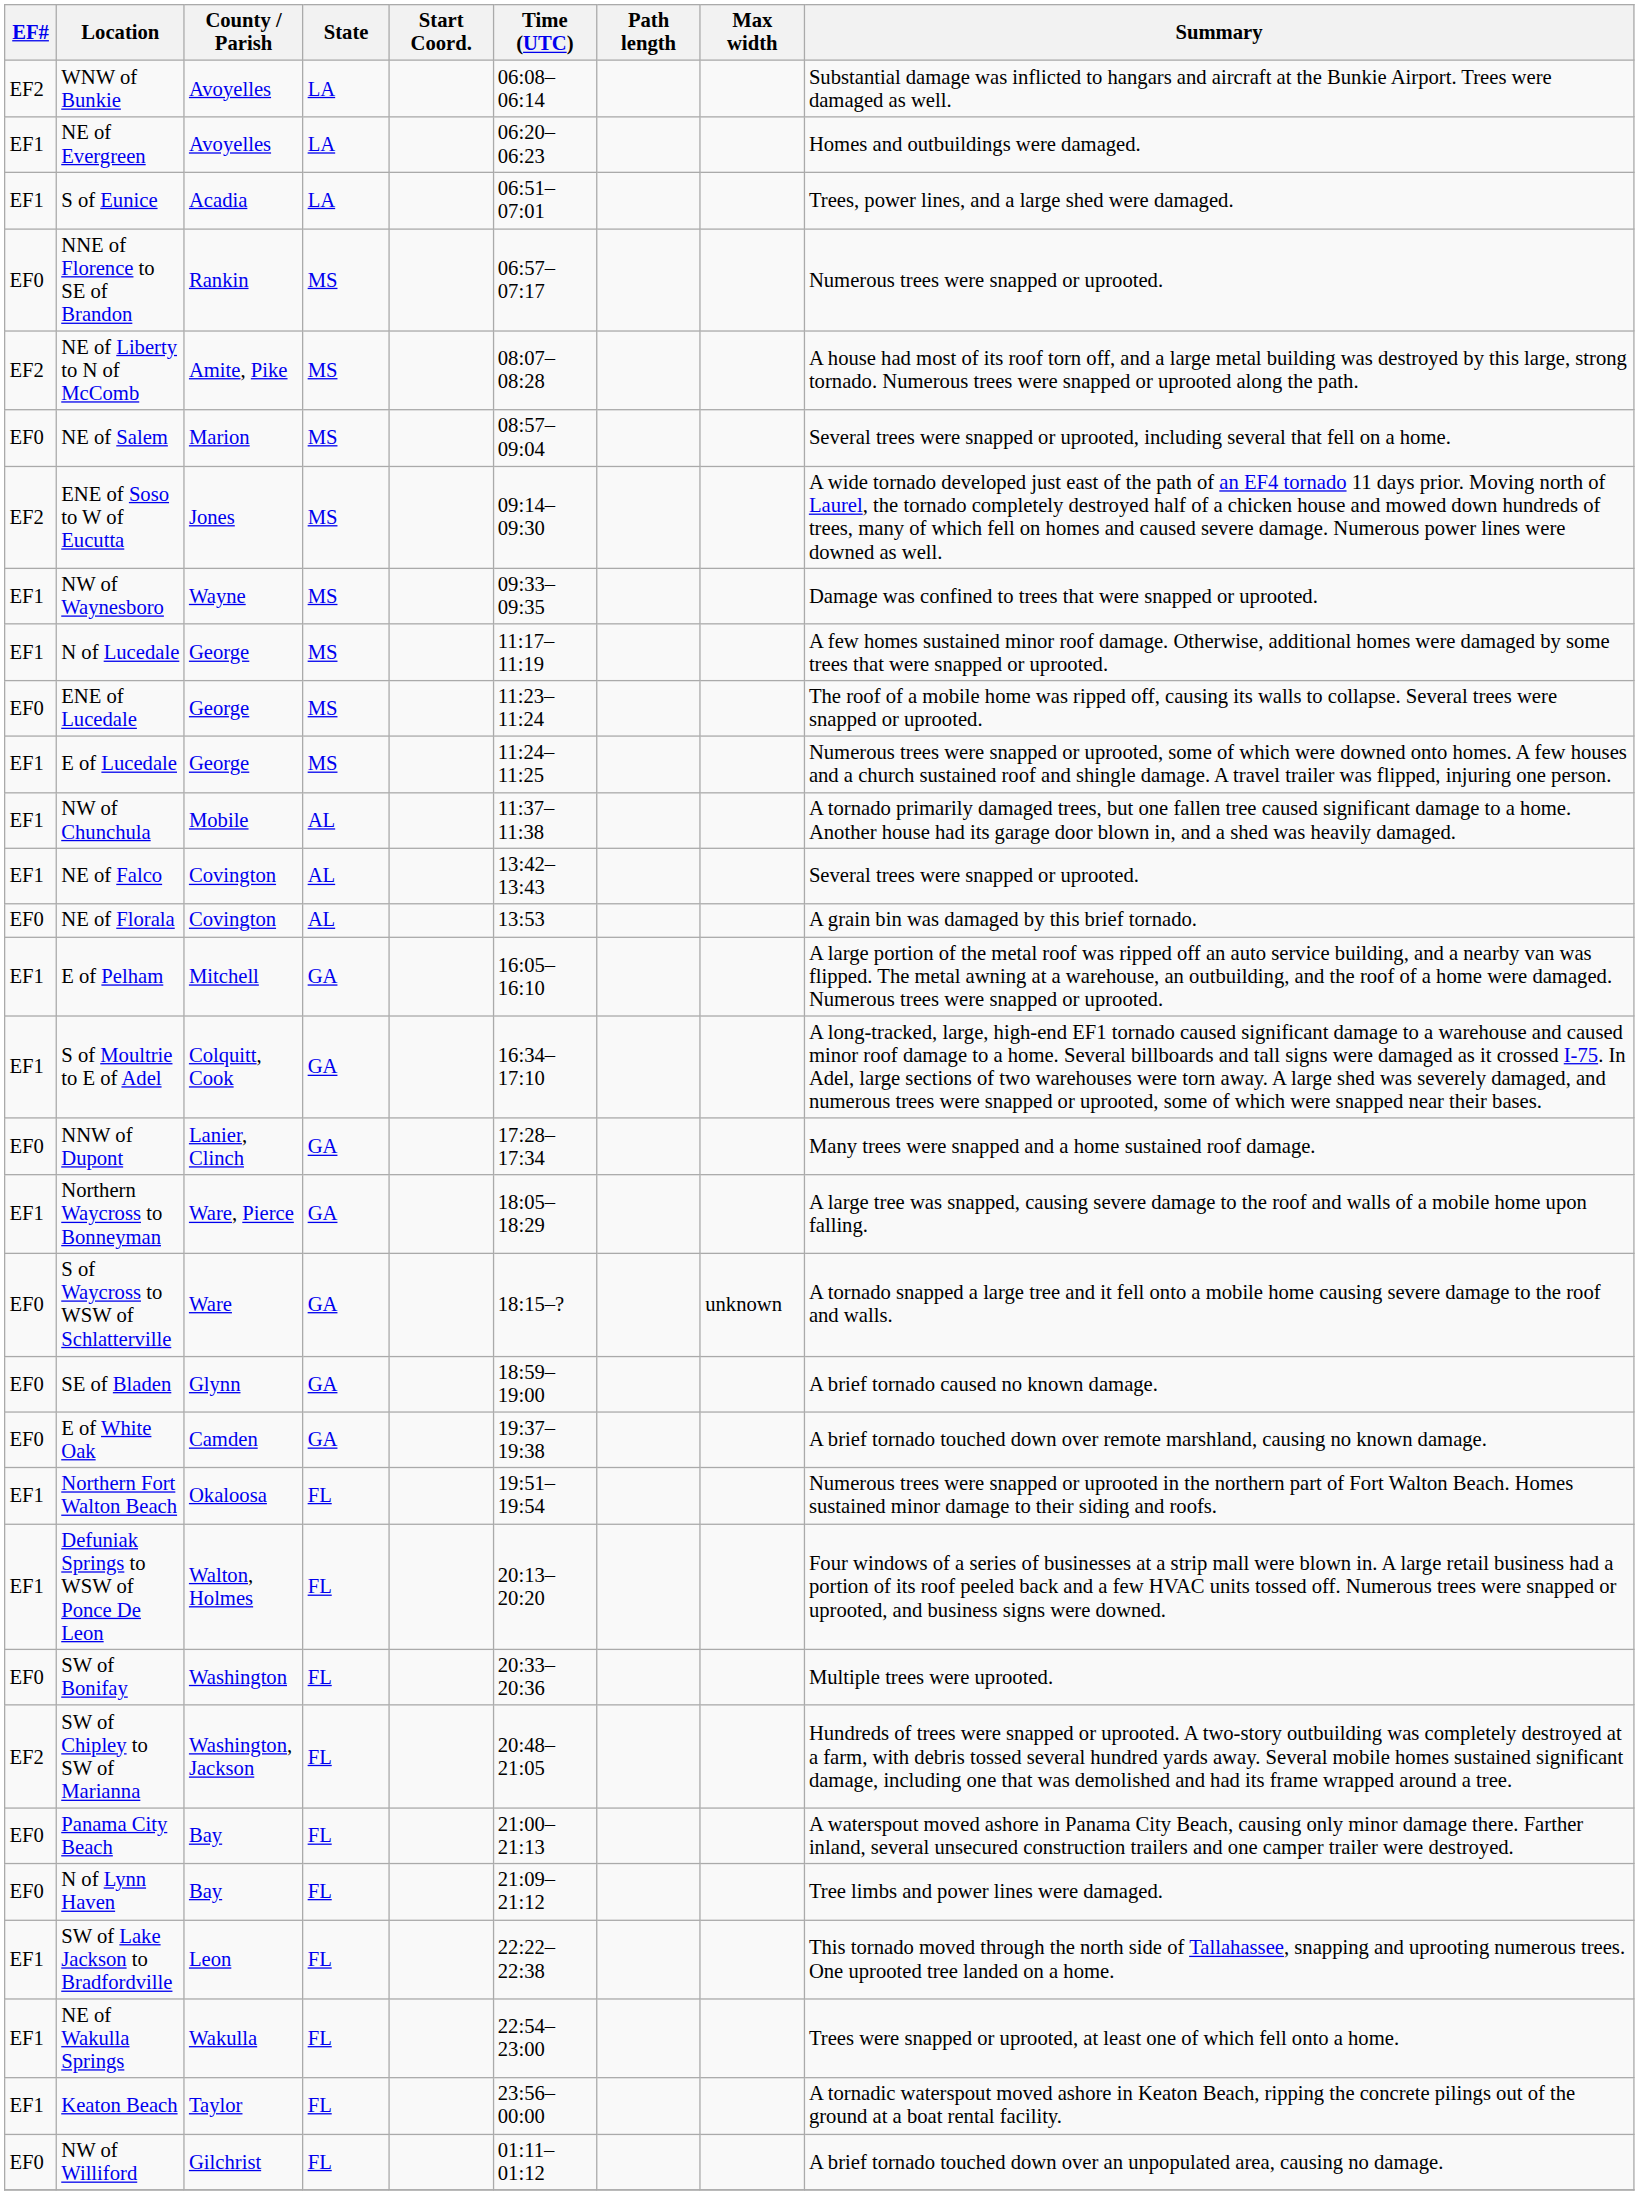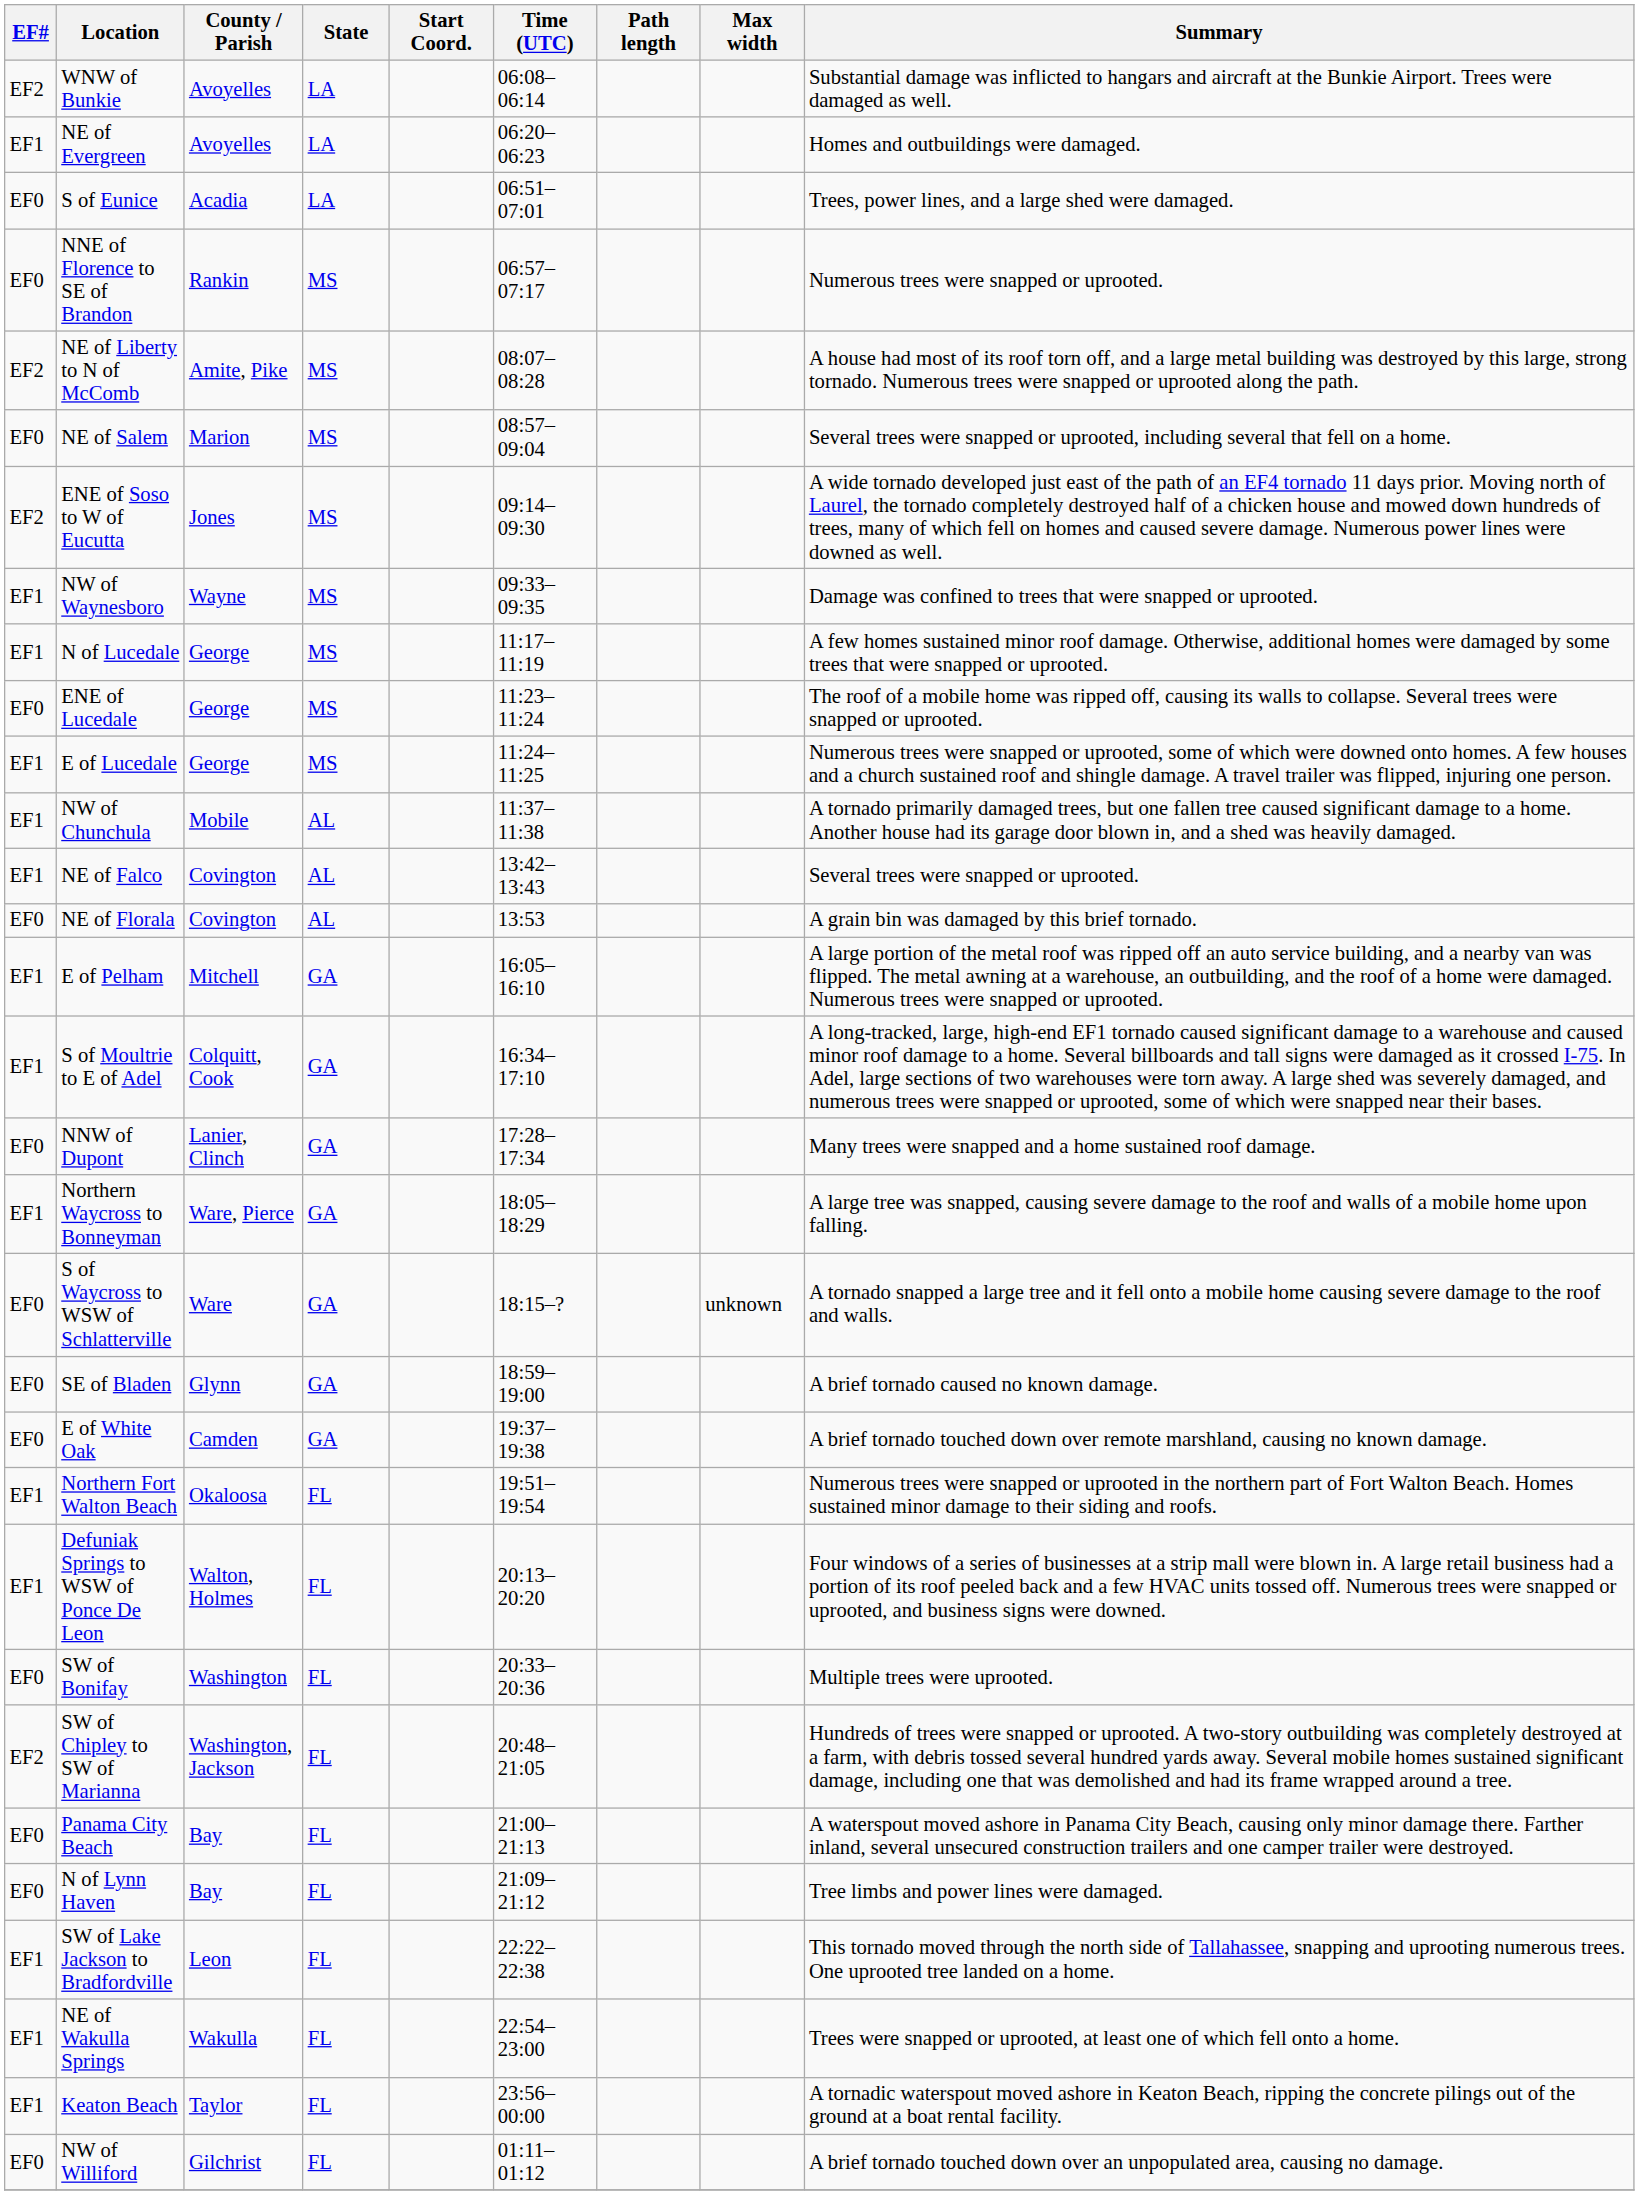S of Eunice | EF#: EF1 -> EF0
